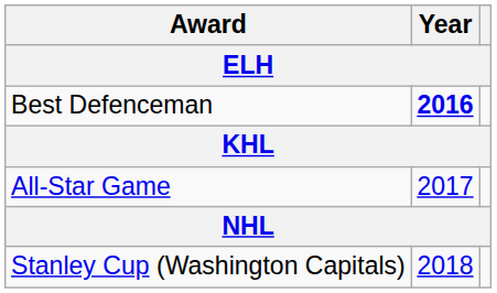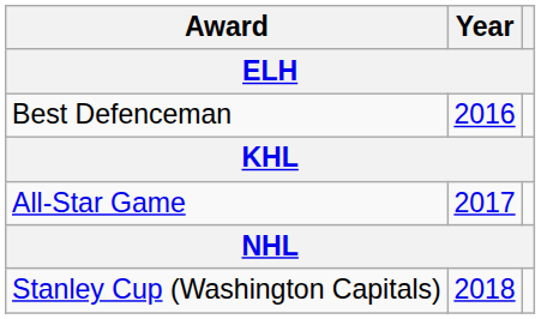Best Defenceman | Year: bold -> normal
